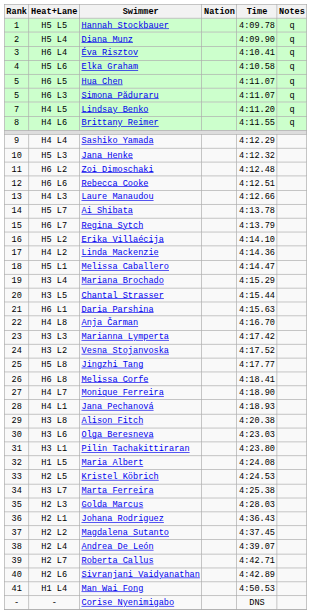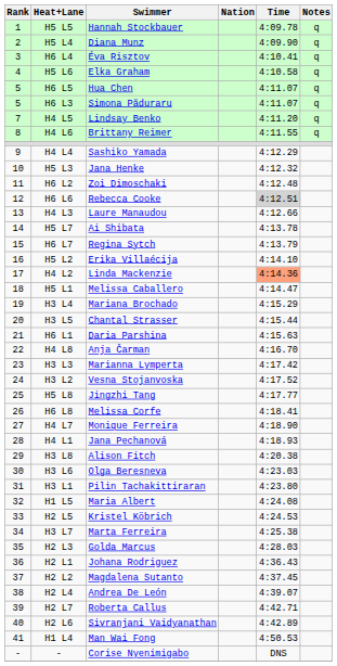H6 L6 | Time: no background -> lightgrey background
H4 L2 | Time: no background -> lightsalmon background
